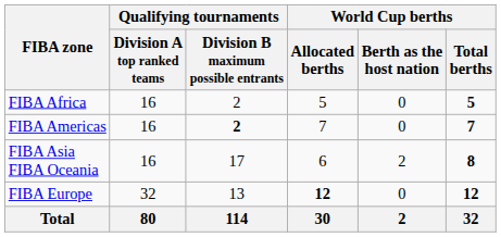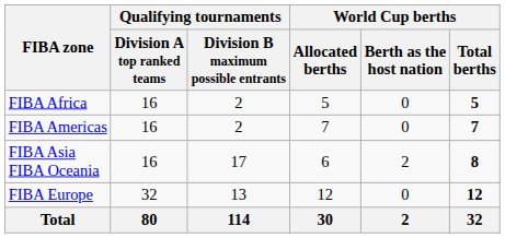FIBA Americas | column 3: bold -> normal
FIBA Europe | World Cup berths / Allocated berths: bold -> normal
